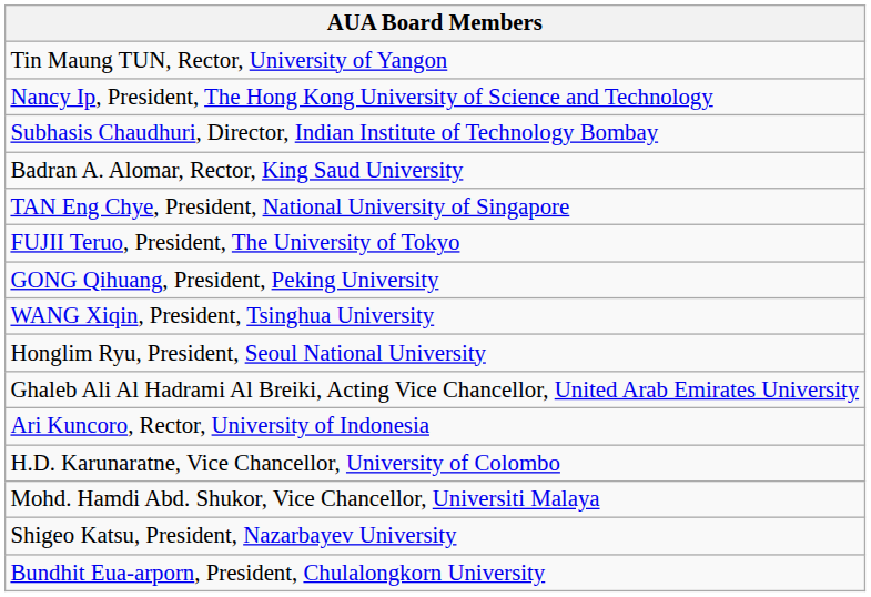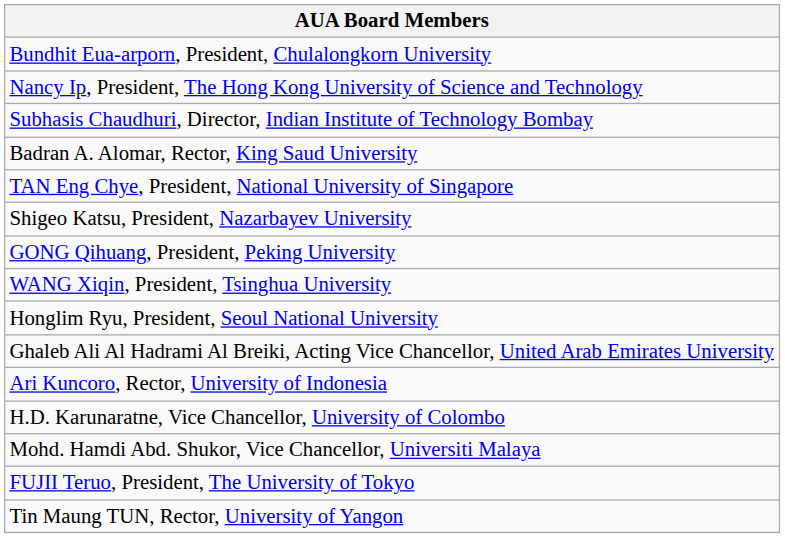row 2 | column 1: Tin Maung TUN, Rector, University of Yangon -> Bundhit Eua-arporn, President, Chulalongkorn University
row 7 | column 1: FUJII Teruo, President, The University of Tokyo -> Shigeo Katsu, President, Nazarbayev University
row 15 | column 1: Shigeo Katsu, President, Nazarbayev University -> FUJII Teruo, President, The University of Tokyo
row 16 | column 1: Bundhit Eua-arporn, President, Chulalongkorn University -> Tin Maung TUN, Rector, University of Yangon
